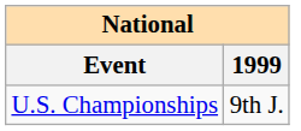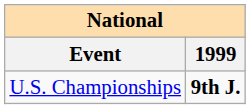U.S. Championships | 1999: normal -> bold
